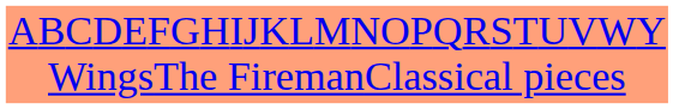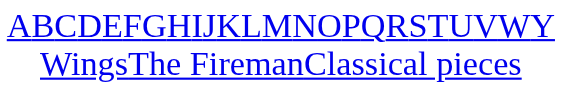row 1 | column 1: lightsalmon background -> no background
